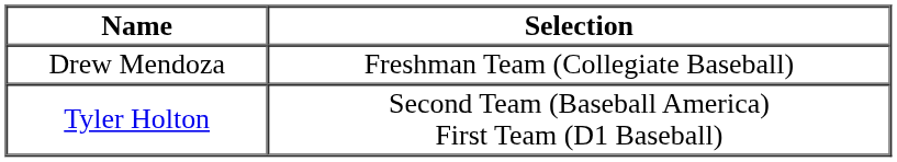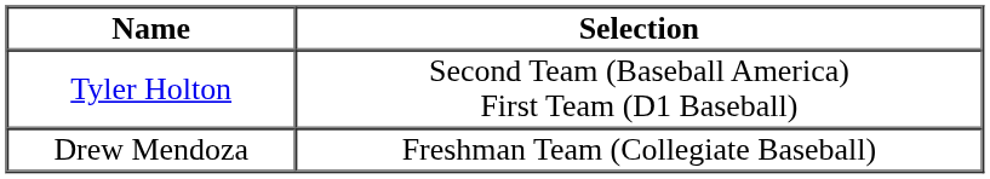rows swapped: Tyler Holton <-> Drew Mendoza
